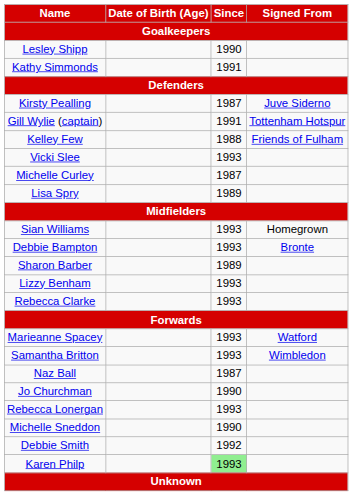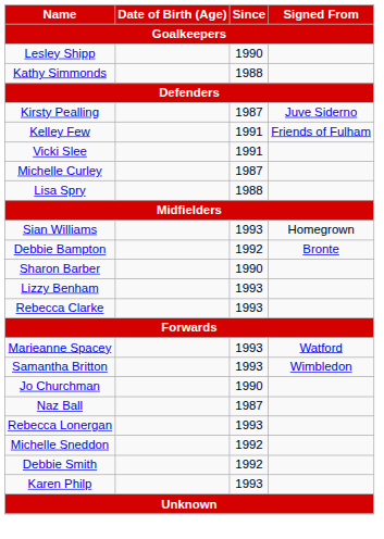Kathy Simmonds | Since: 1991 -> 1988
- row: Gill Wylie (captain) | 1991 | Tottenham Hotspur
Kelley Few | Since: 1988 -> 1991
Vicki Slee | Since: 1993 -> 1991
Lisa Spry | Since: 1989 -> 1988
Debbie Bampton | Since: 1993 -> 1992
Sharon Barber | Since: 1989 -> 1990
rows swapped: Naz Ball <-> Jo Churchman
Michelle Sneddon | Since: 1990 -> 1992
Karen Philp | Since: lightgreen background -> no background
